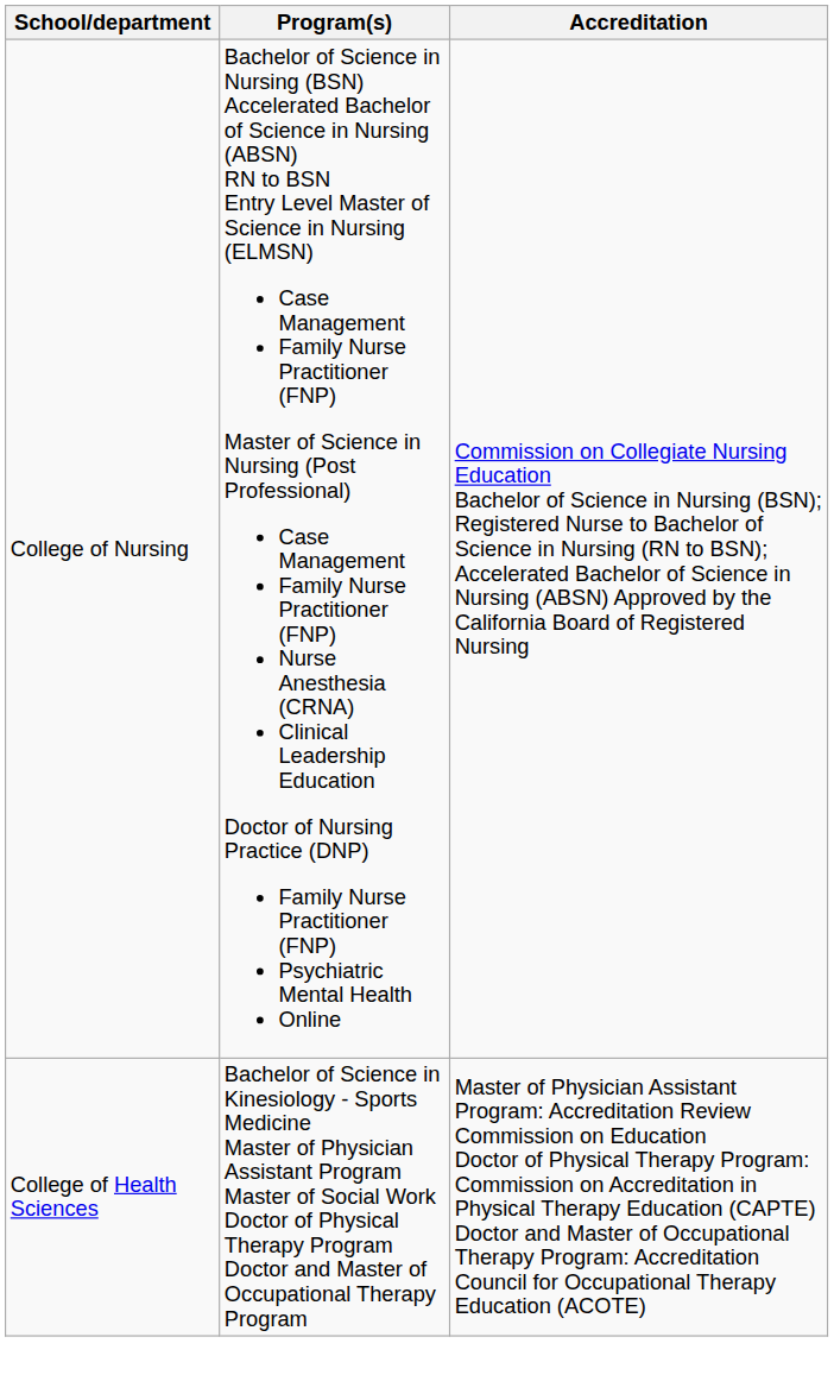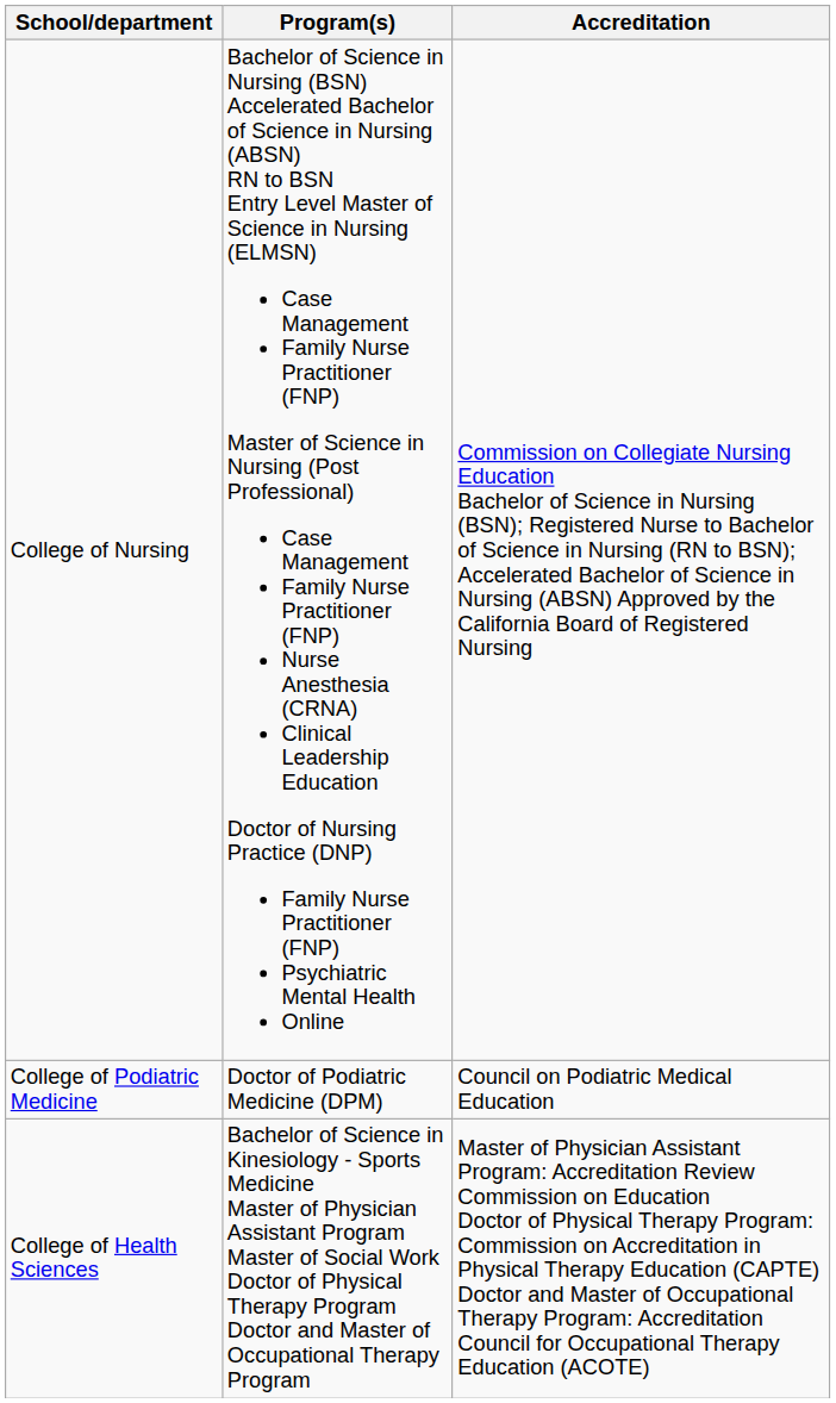+ row: College of Podiatric Medicine | Doctor of Podiatric Medicine (DPM) | Council on Podiatric Medical Education
